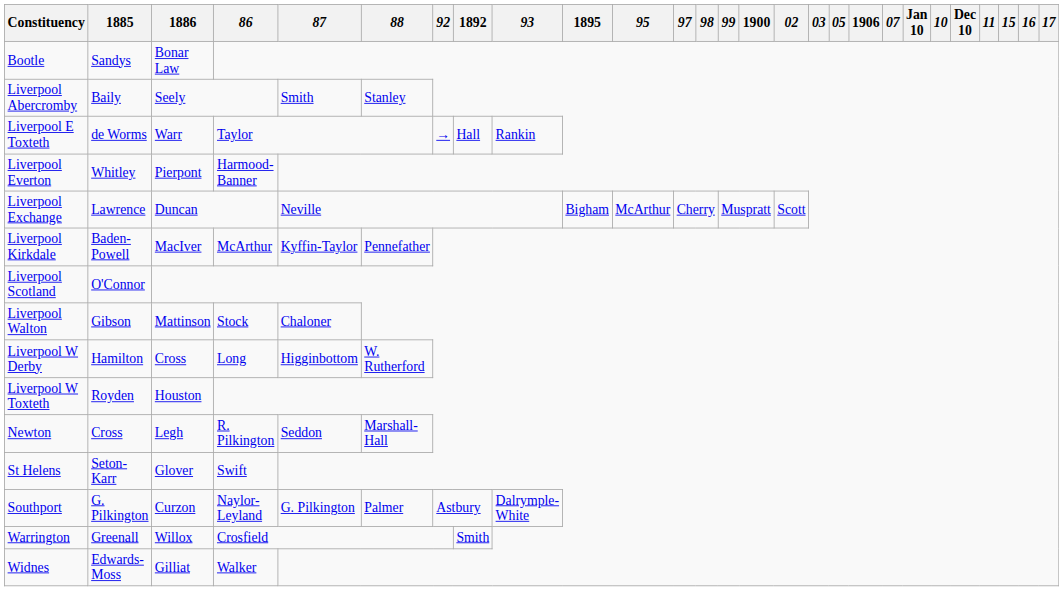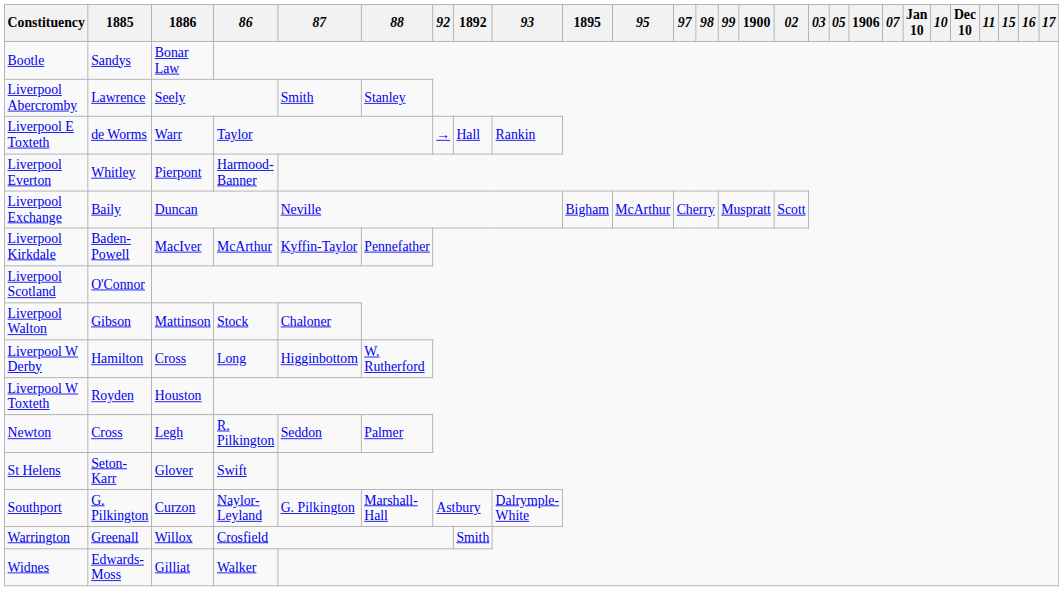Liverpool Abercromby | 1885: Baily -> Lawrence
Liverpool Exchange | 1885: Lawrence -> Baily
Newton | 88: Marshall-Hall -> Palmer
Southport | 88: Palmer -> Marshall-Hall
